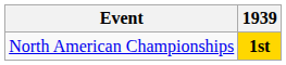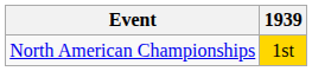North American Championships | 1939: bold -> normal
